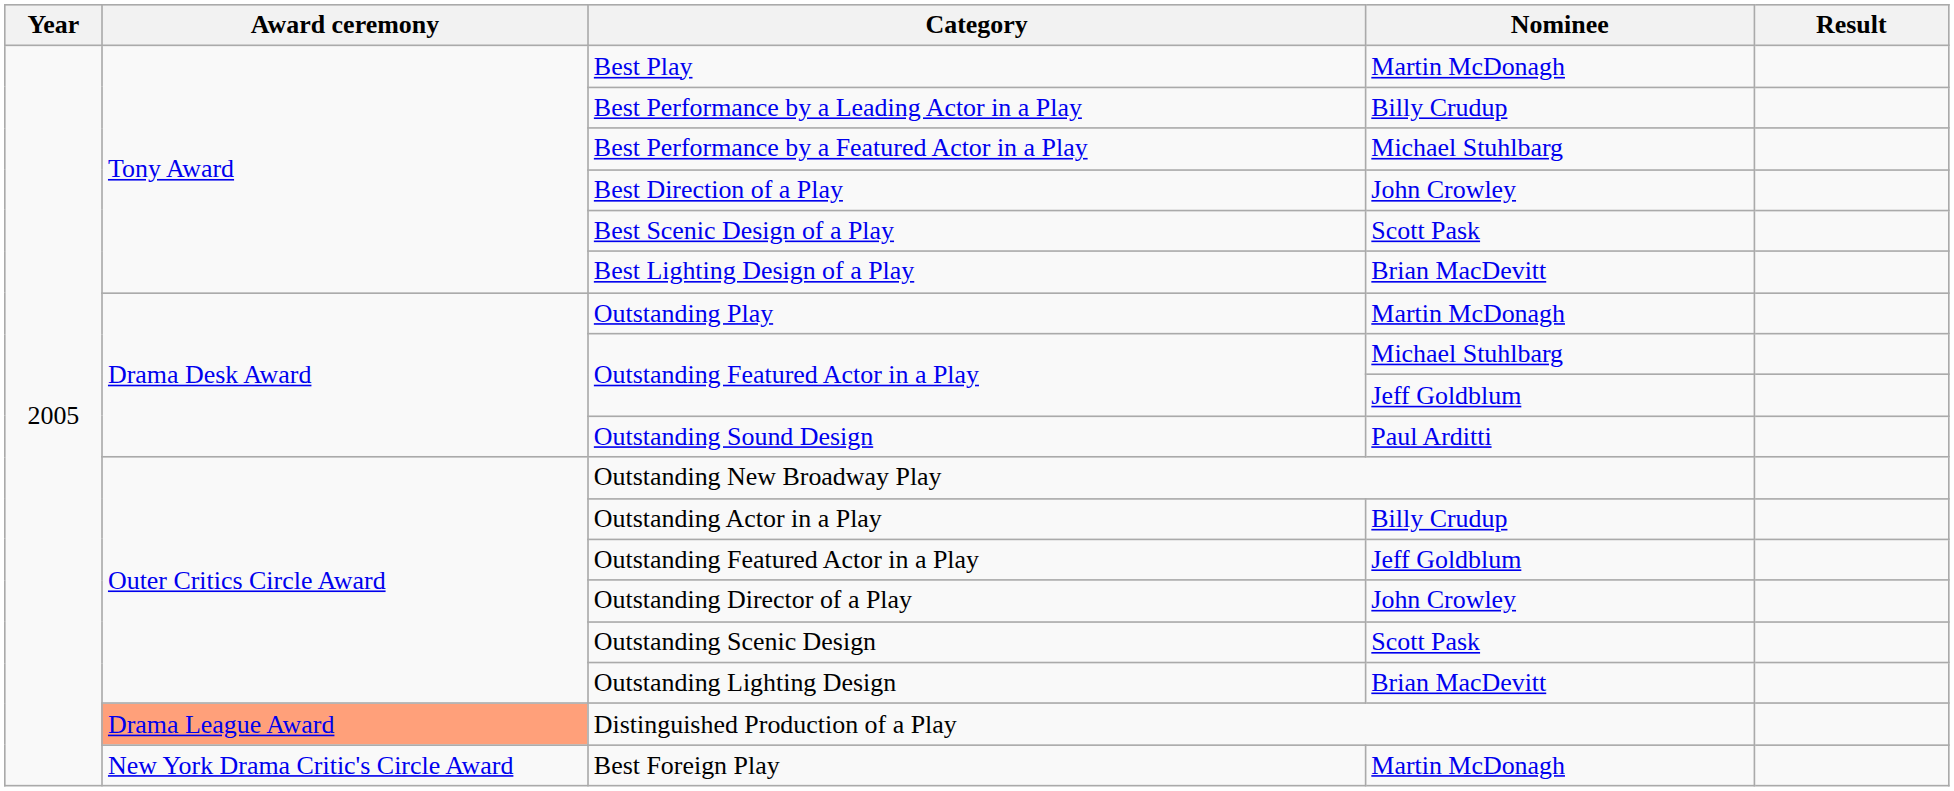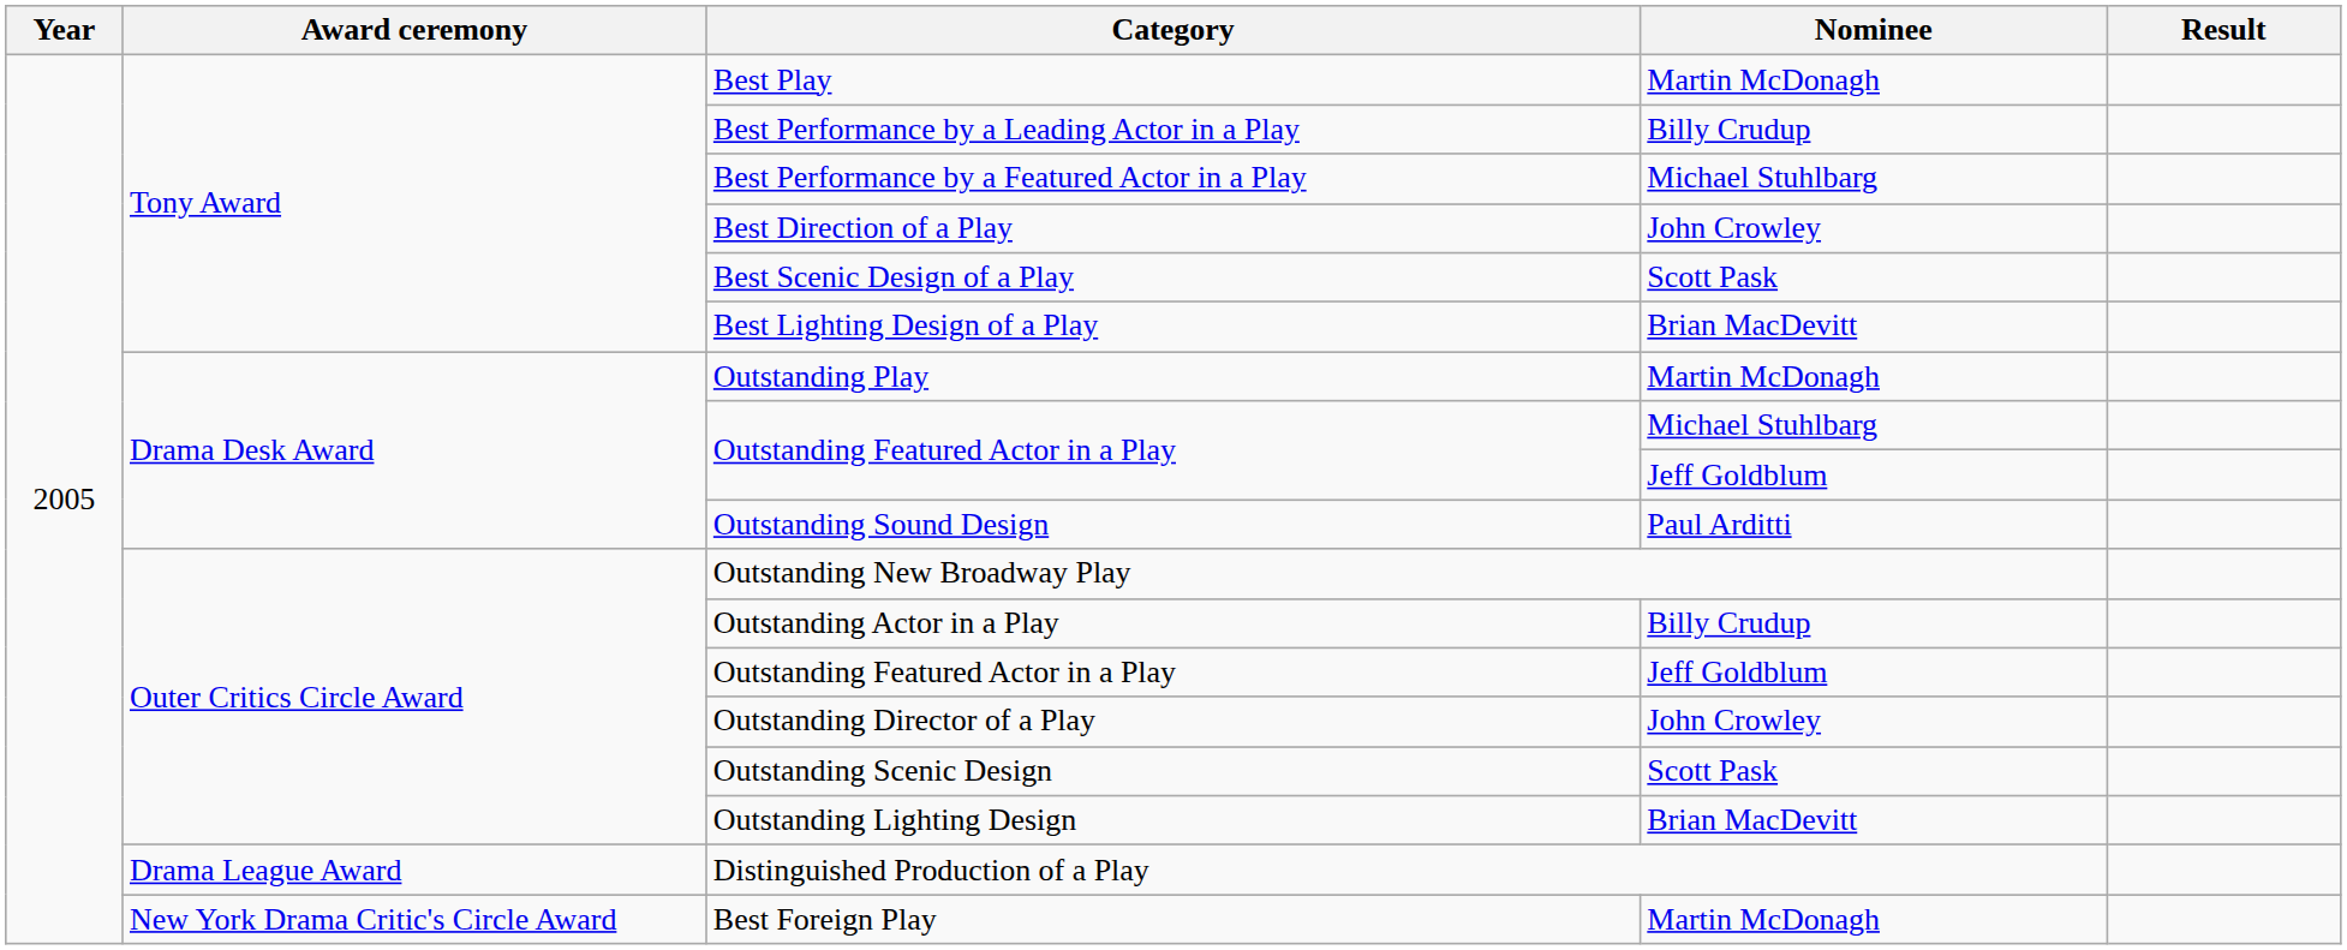Distinguished Production of a Play | Award ceremony: lightsalmon background -> no background
